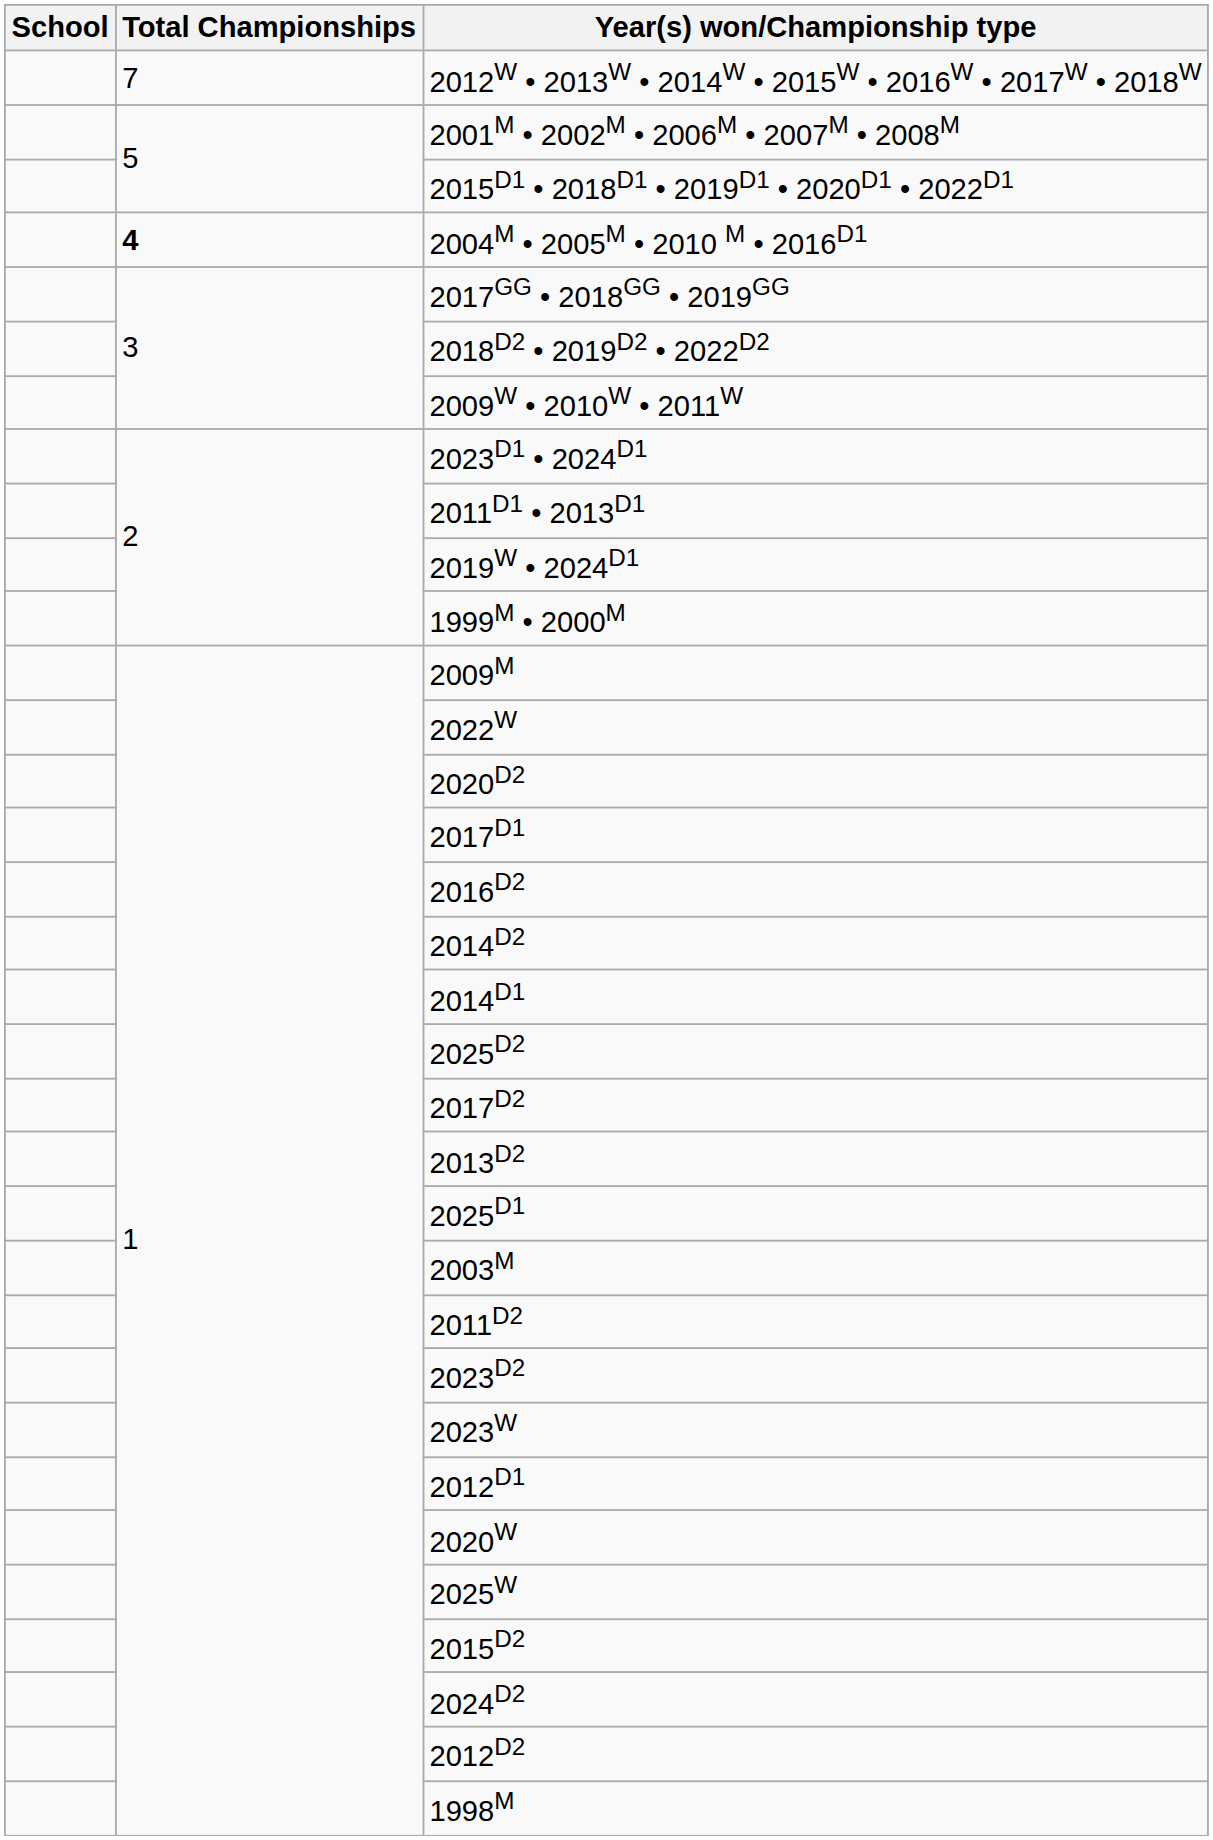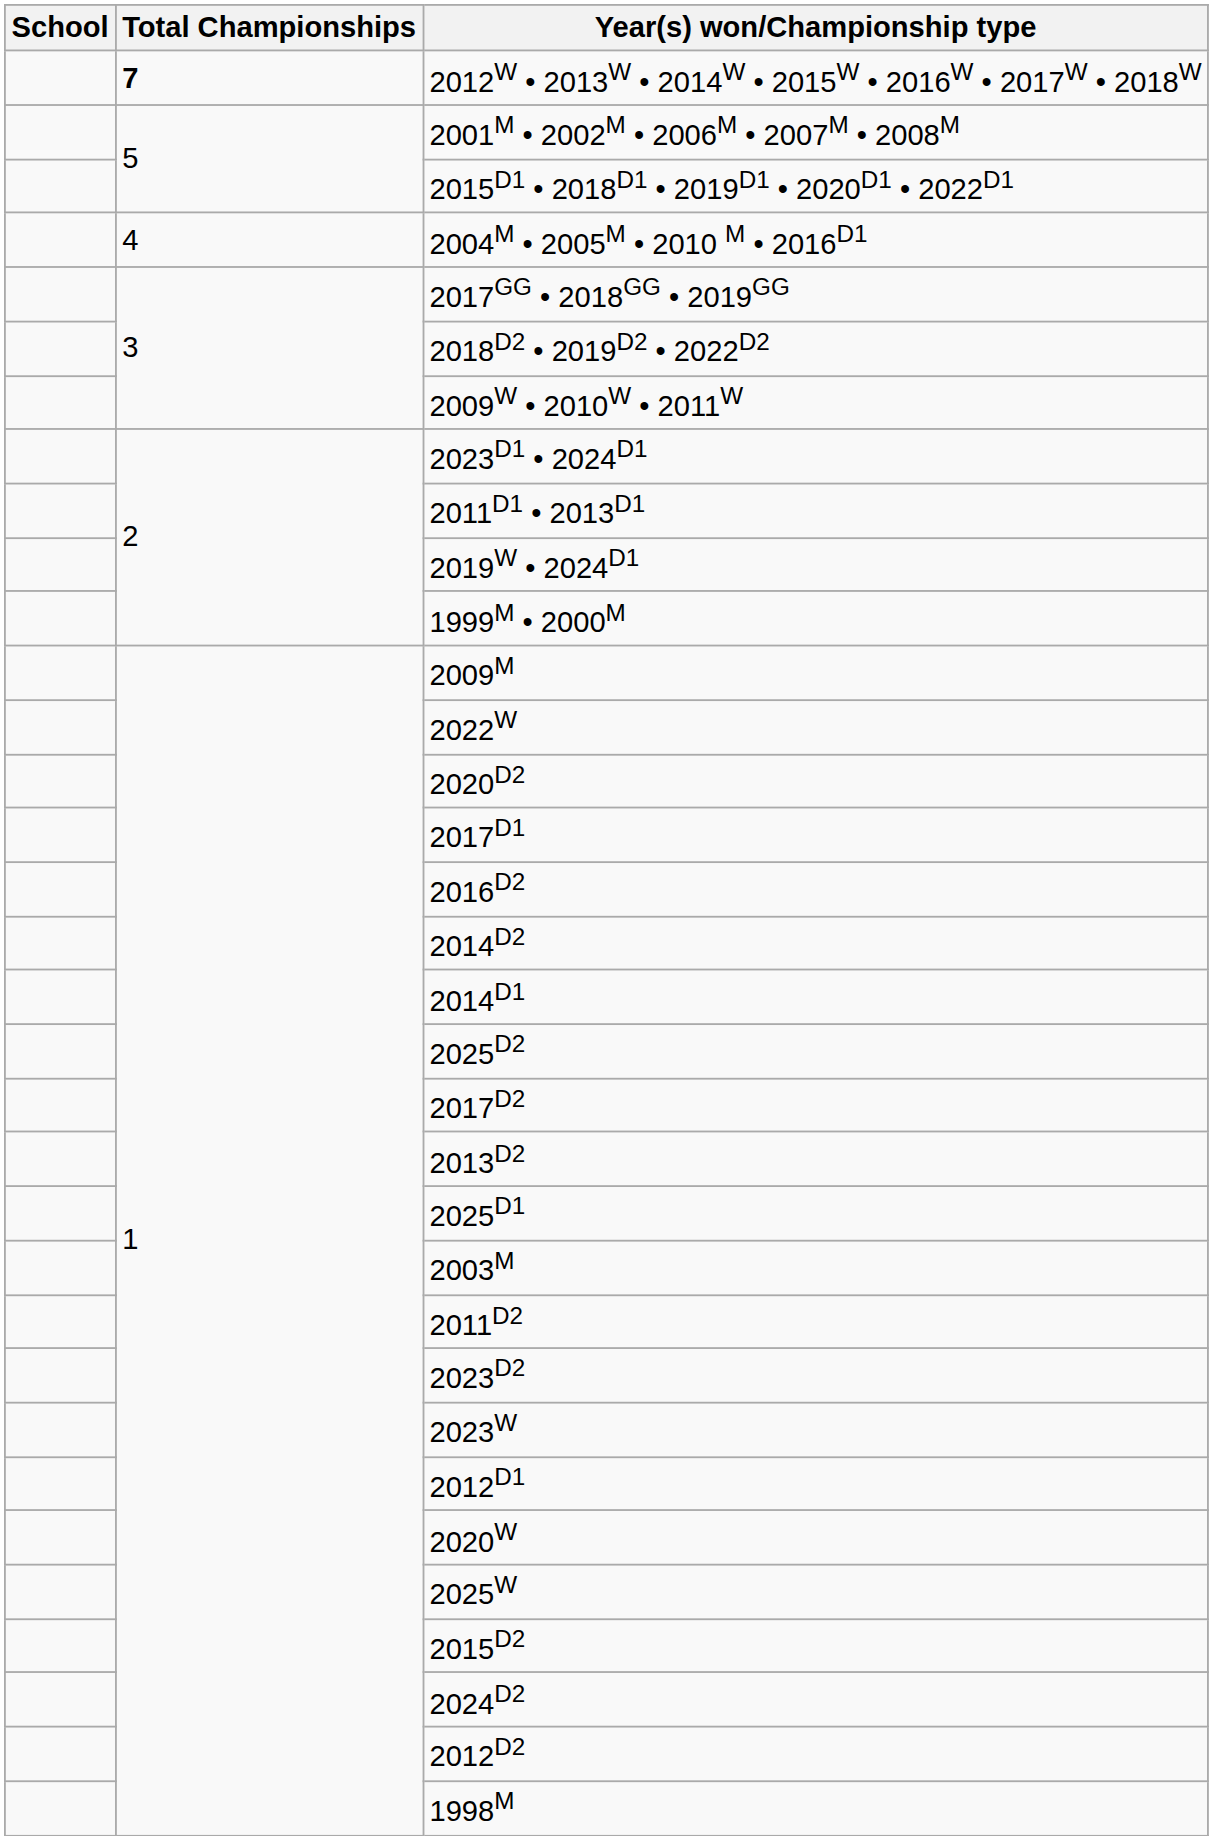2012W • 2013W • 2014W • 2015W • 2016W • 2017W • 2018W | Total Championships: normal -> bold
2004M • 2005M • 2010 M • 2016D1 | Total Championships: bold -> normal
